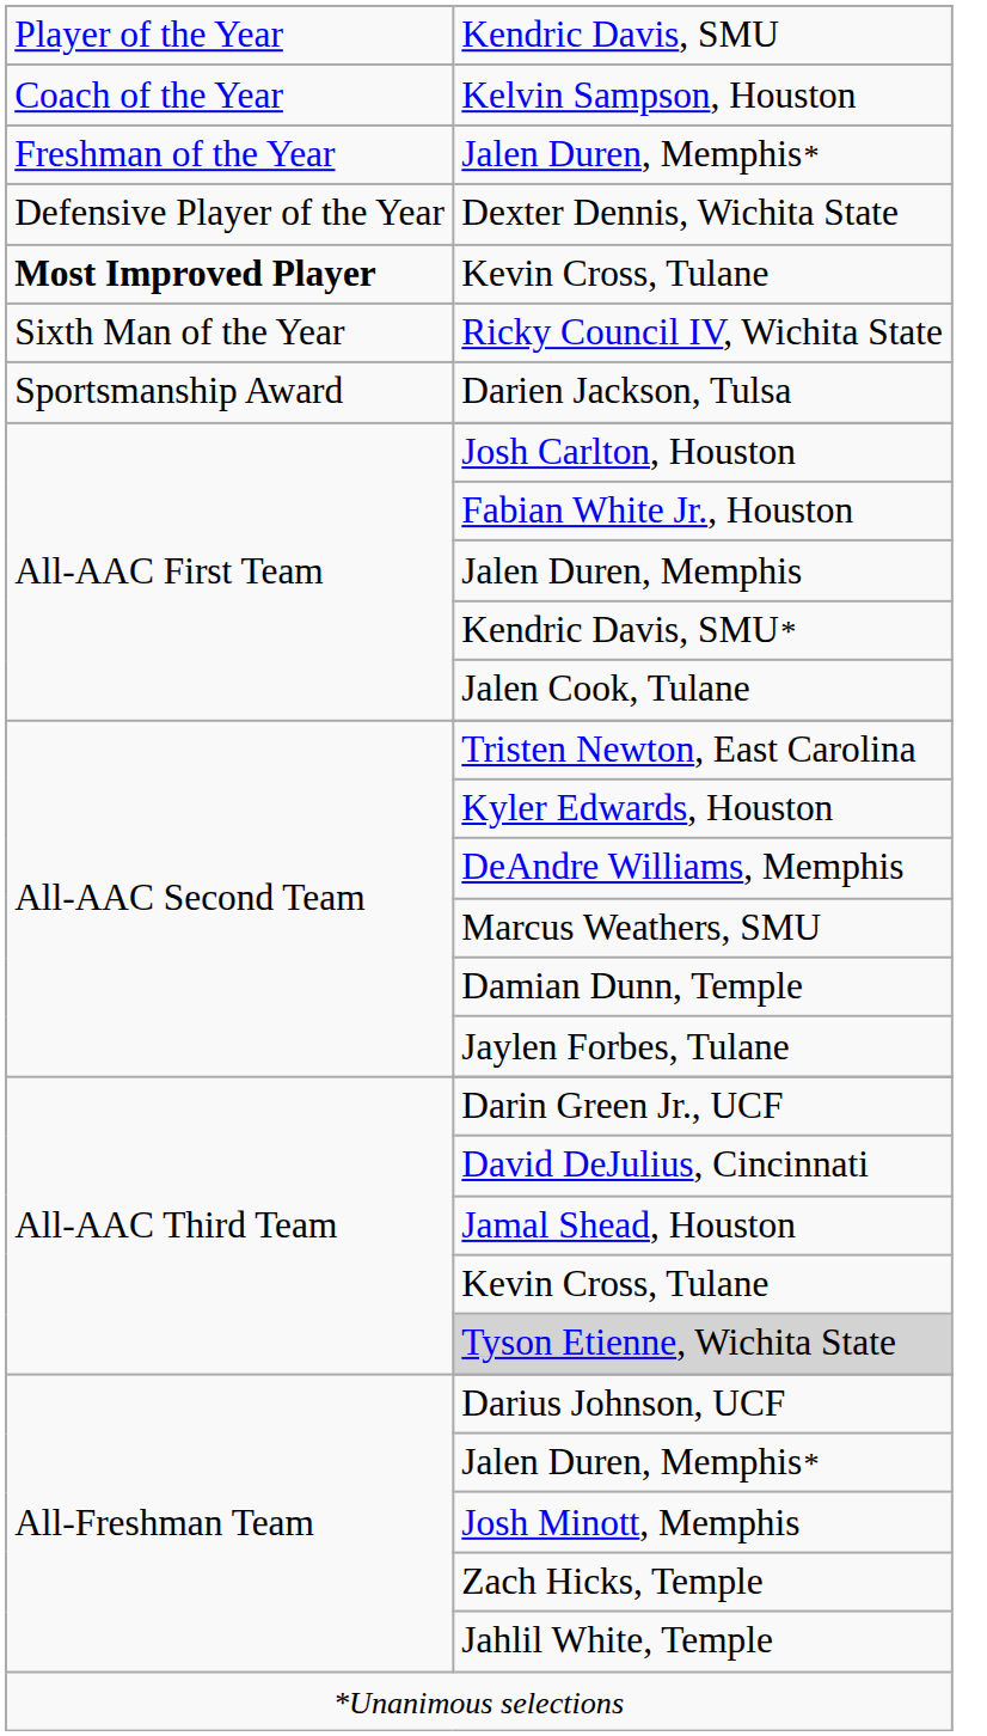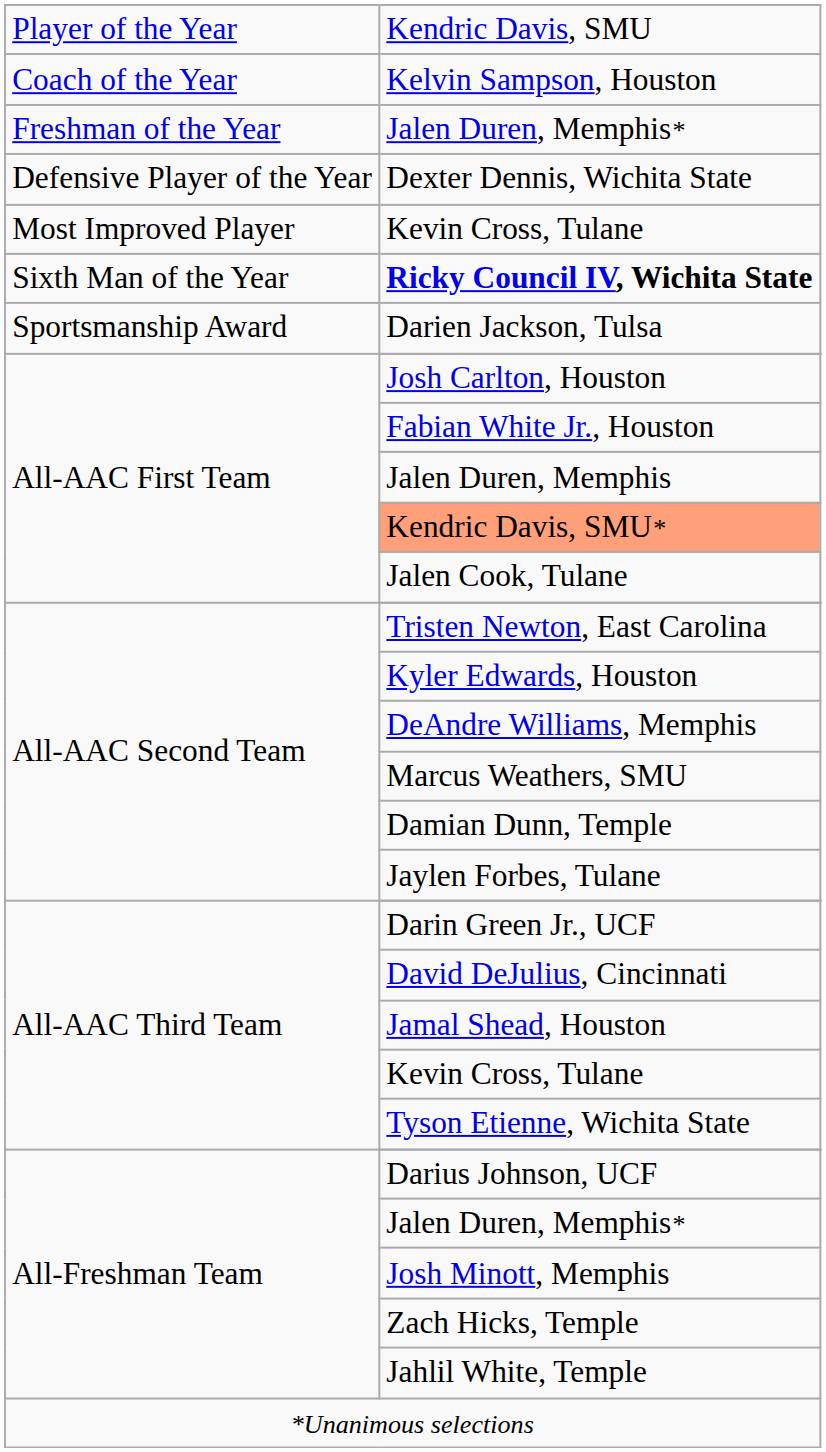Most Improved Player / Kevin Cross, Tulane | column 1: bold -> normal
Ricky Council IV, Wichita State | column 2: normal -> bold
Kendric Davis, SMU* | column 2: no background -> lightsalmon background
Tyson Etienne, Wichita State | column 2: lightgrey background -> no background
